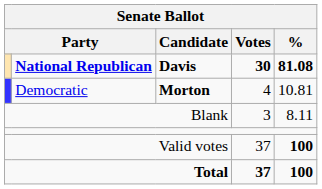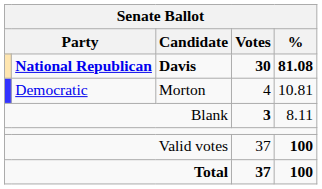Democratic | Senate Ballot / Candidate: bold -> normal
Blank | Senate Ballot / Votes: normal -> bold
